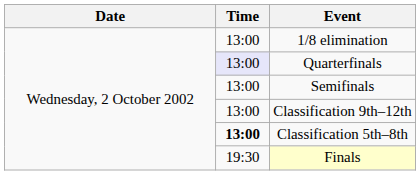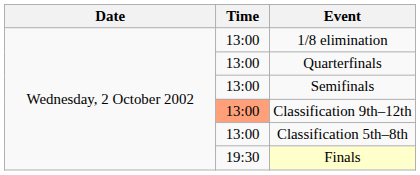Quarterfinals | Time: lavender background -> no background
Classification 9th–12th | Time: no background -> lightsalmon background
Classification 5th–8th | Time: bold -> normal
